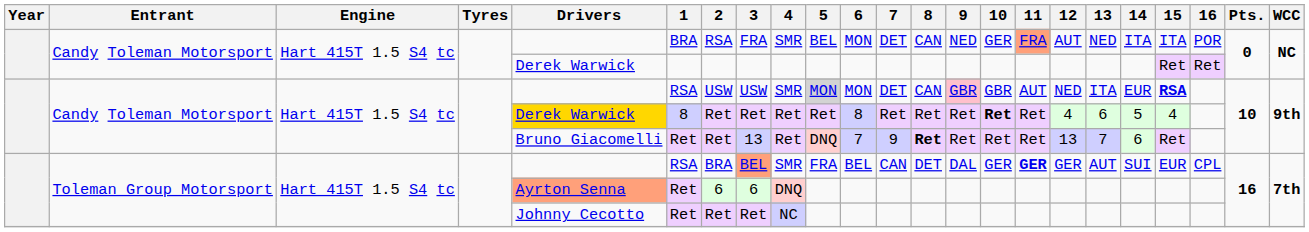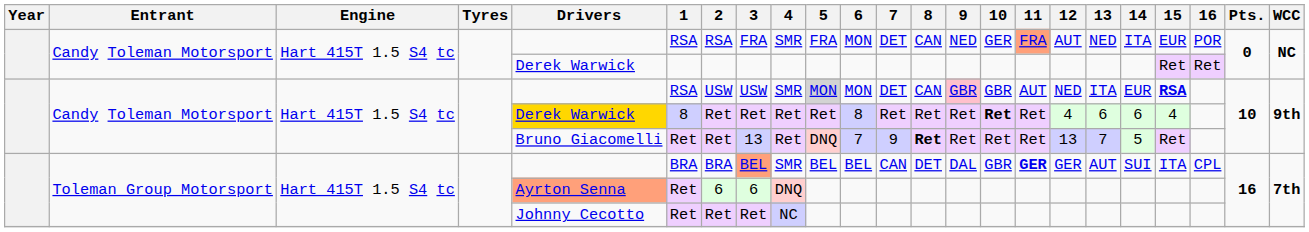row 2 | 1: BRA -> RSA
row 2 | 5: BEL -> FRA
row 2 | 15: ITA -> EUR
row 5 | 14: 5 -> 6
row 6 | 14: 6 -> 5
row 7 | 1: RSA -> BRA
row 7 | 5: FRA -> BEL
row 7 | 10: GER -> GBR
row 7 | 15: EUR -> ITA
